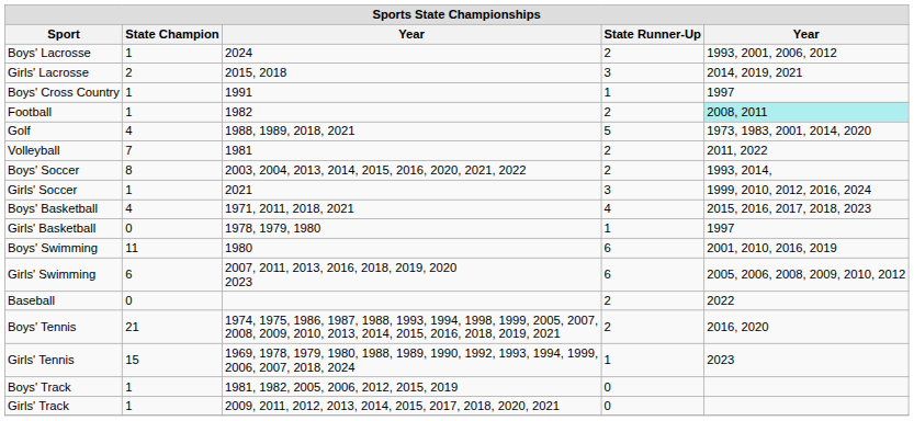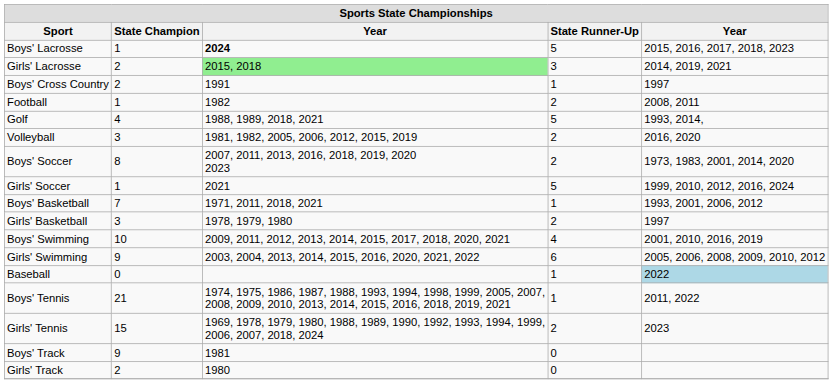Boys' Lacrosse | column 3: normal -> bold
Boys' Lacrosse | State Runner-Up: 2 -> 5
Boys' Lacrosse | column 5: 1993, 2001, 2006, 2012 -> 2015, 2016, 2017, 2018, 2023
Girls' Lacrosse | column 3: no background -> lightgreen background
Boys' Cross Country | State Champion: 1 -> 2
Football | column 5: paleturquoise background -> no background
Golf | column 5: 1973, 1983, 2001, 2014, 2020 -> 1993, 2014,
Volleyball | State Champion: 7 -> 3
Volleyball | column 3: 1981 -> 1981, 1982, 2005, 2006, 2012, 2015, 2019
Volleyball | column 5: 2011, 2022 -> 2016, 2020
Boys' Soccer | column 3: 2003, 2004, 2013, 2014, 2015, 2016, 2020, 2021, 2022 -> 2007, 2011, 2013, 2016, 2018, 2019, 2020 2023
Boys' Soccer | column 5: 1993, 2014, -> 1973, 1983, 2001, 2014, 2020
Girls' Soccer | State Runner-Up: 3 -> 5
Boys' Basketball | State Champion: 4 -> 7
Boys' Basketball | State Runner-Up: 4 -> 1
Boys' Basketball | column 5: 2015, 2016, 2017, 2018, 2023 -> 1993, 2001, 2006, 2012
Girls' Basketball | State Champion: 0 -> 3
Girls' Basketball | State Runner-Up: 1 -> 2
Boys' Swimming | State Champion: 11 -> 10
Boys' Swimming | column 3: 1980 -> 2009, 2011, 2012, 2013, 2014, 2015, 2017, 2018, 2020, 2021
Boys' Swimming | State Runner-Up: 6 -> 4
Girls' Swimming | State Champion: 6 -> 9
Girls' Swimming | column 3: 2007, 2011, 2013, 2016, 2018, 2019, 2020 2023 -> 2003, 2004, 2013, 2014, 2015, 2016, 2020, 2021, 2022
Baseball | State Runner-Up: 2 -> 1
Baseball | column 5: no background -> lightblue background
Boys' Tennis | State Runner-Up: 2 -> 1
Boys' Tennis | column 5: 2016, 2020 -> 2011, 2022
Girls' Tennis | State Runner-Up: 1 -> 2
Boys' Track | State Champion: 1 -> 9
Boys' Track | column 3: 1981, 1982, 2005, 2006, 2012, 2015, 2019 -> 1981
Girls' Track | State Champion: 1 -> 2
Girls' Track | column 3: 2009, 2011, 2012, 2013, 2014, 2015, 2017, 2018, 2020, 2021 -> 1980
